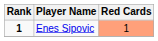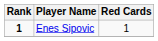Enes Sipovic | Red Cards: lightsalmon background -> no background
